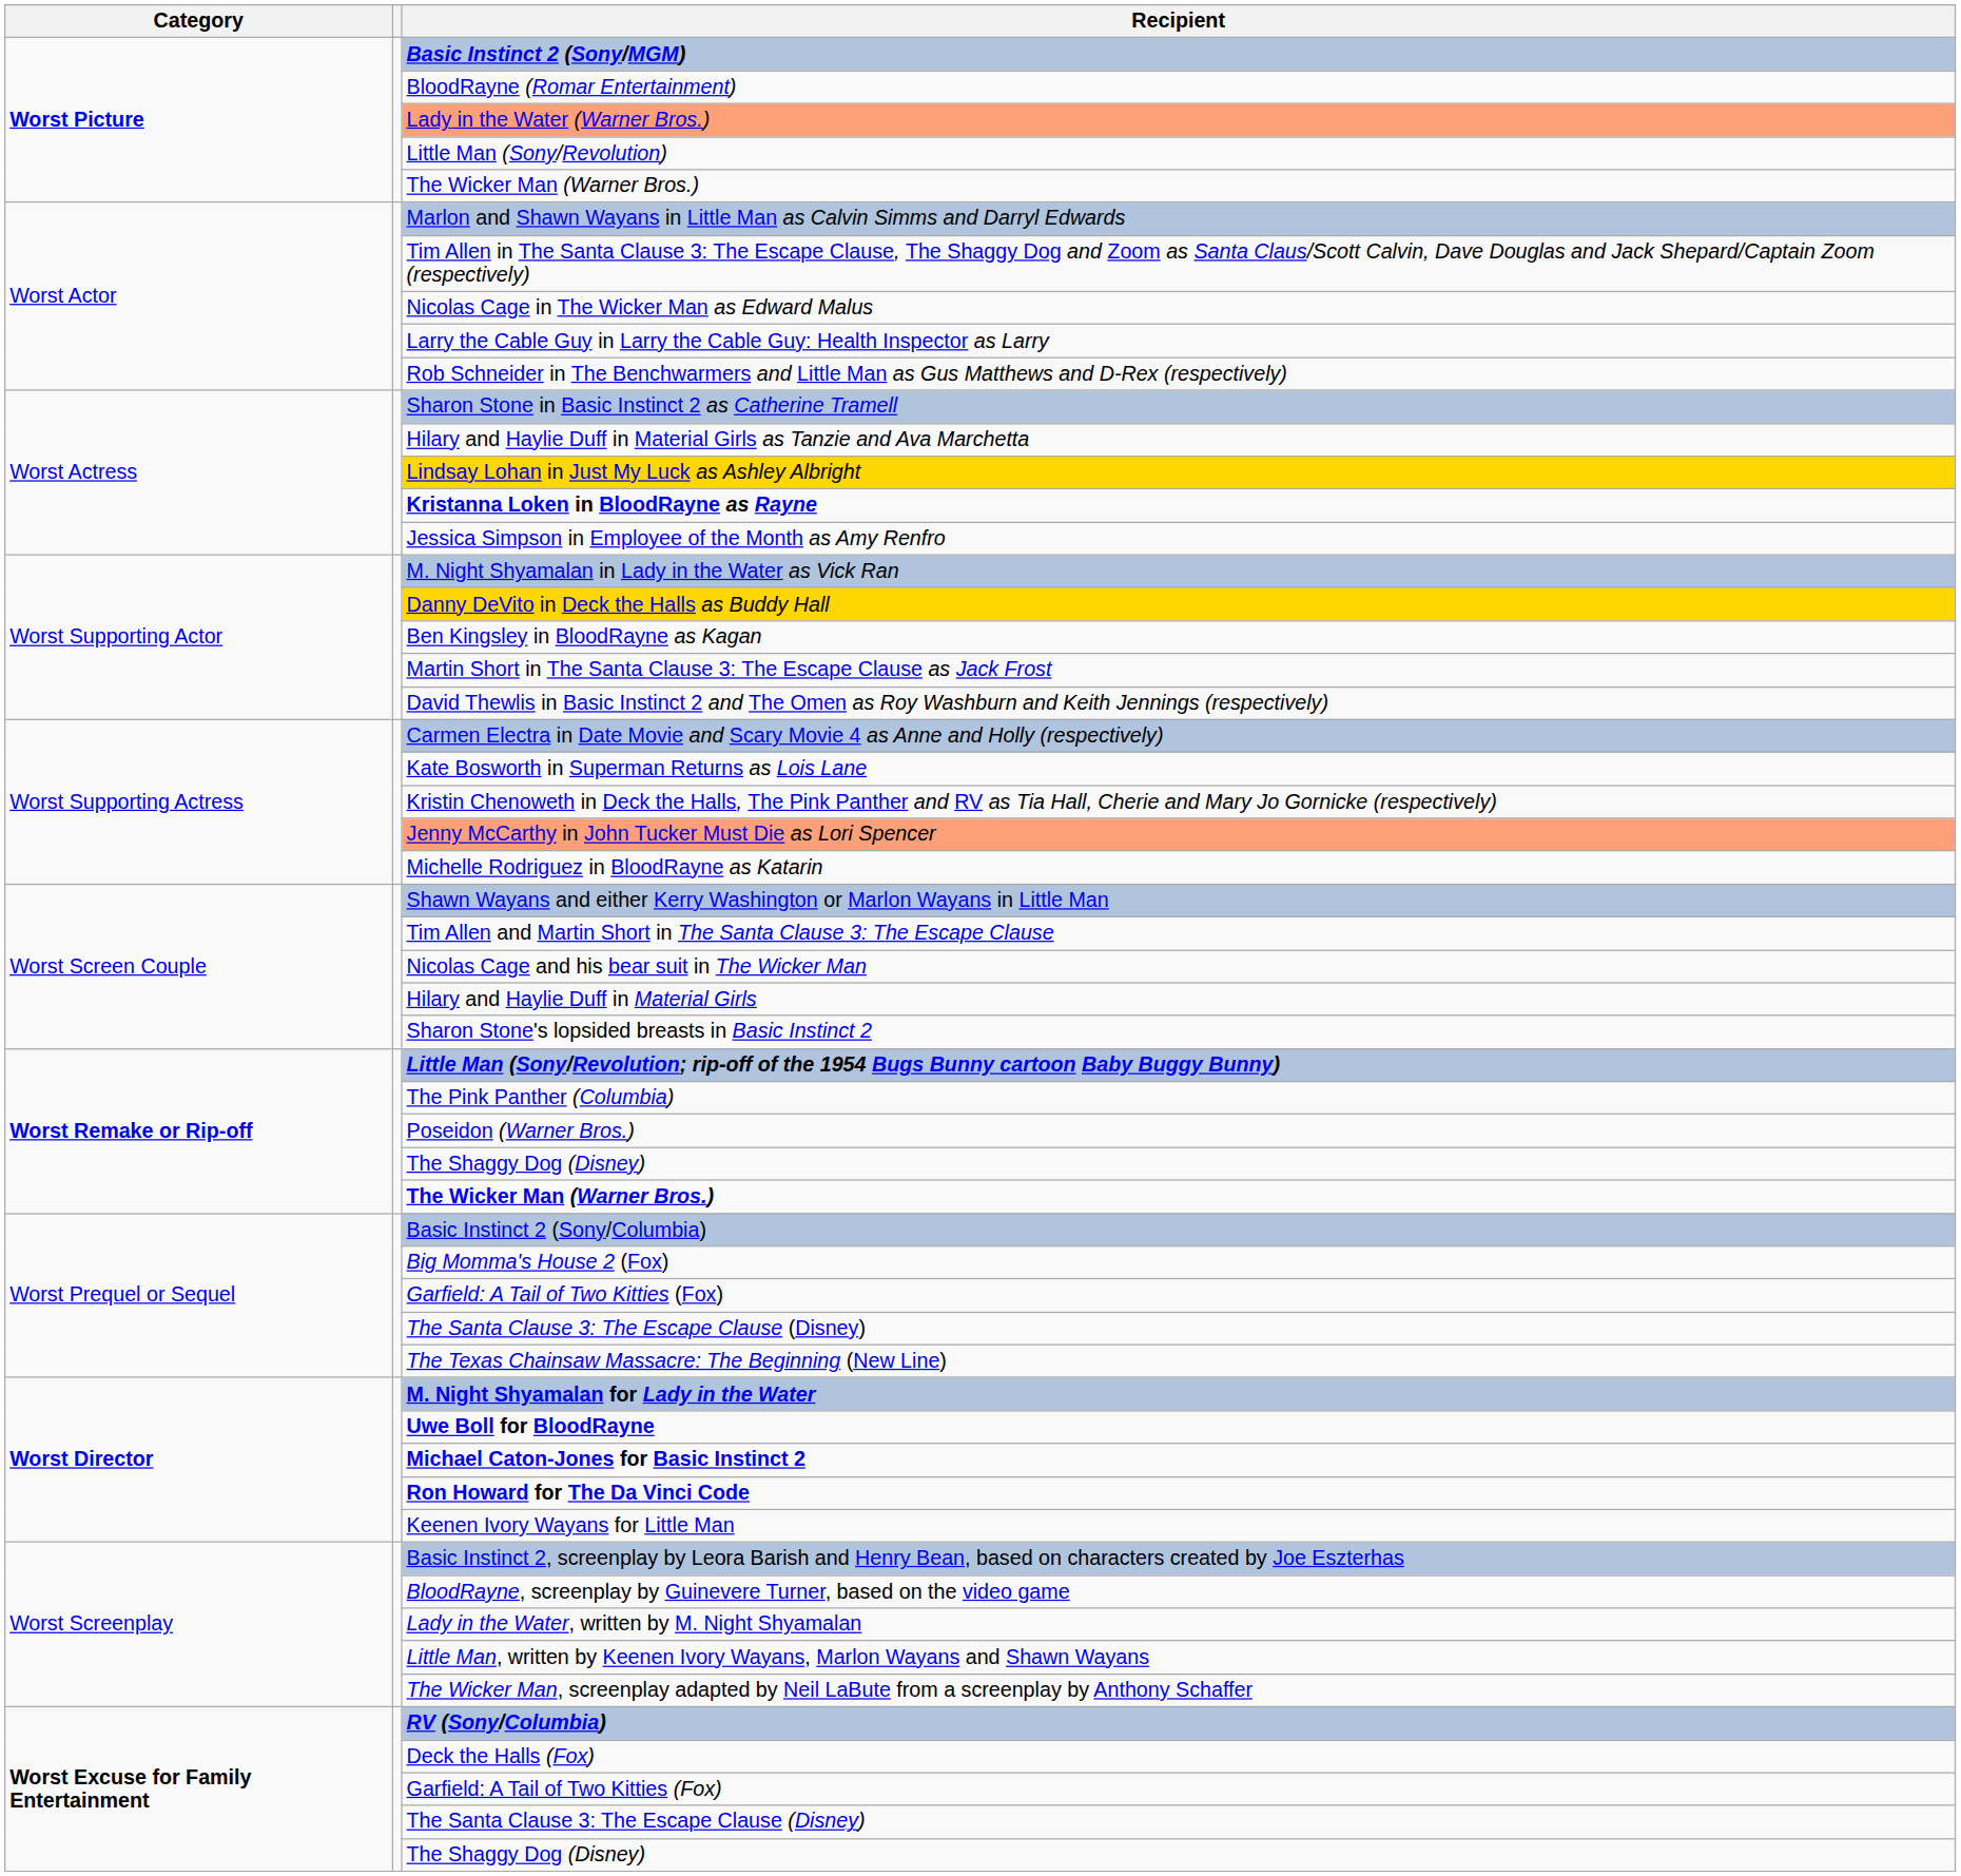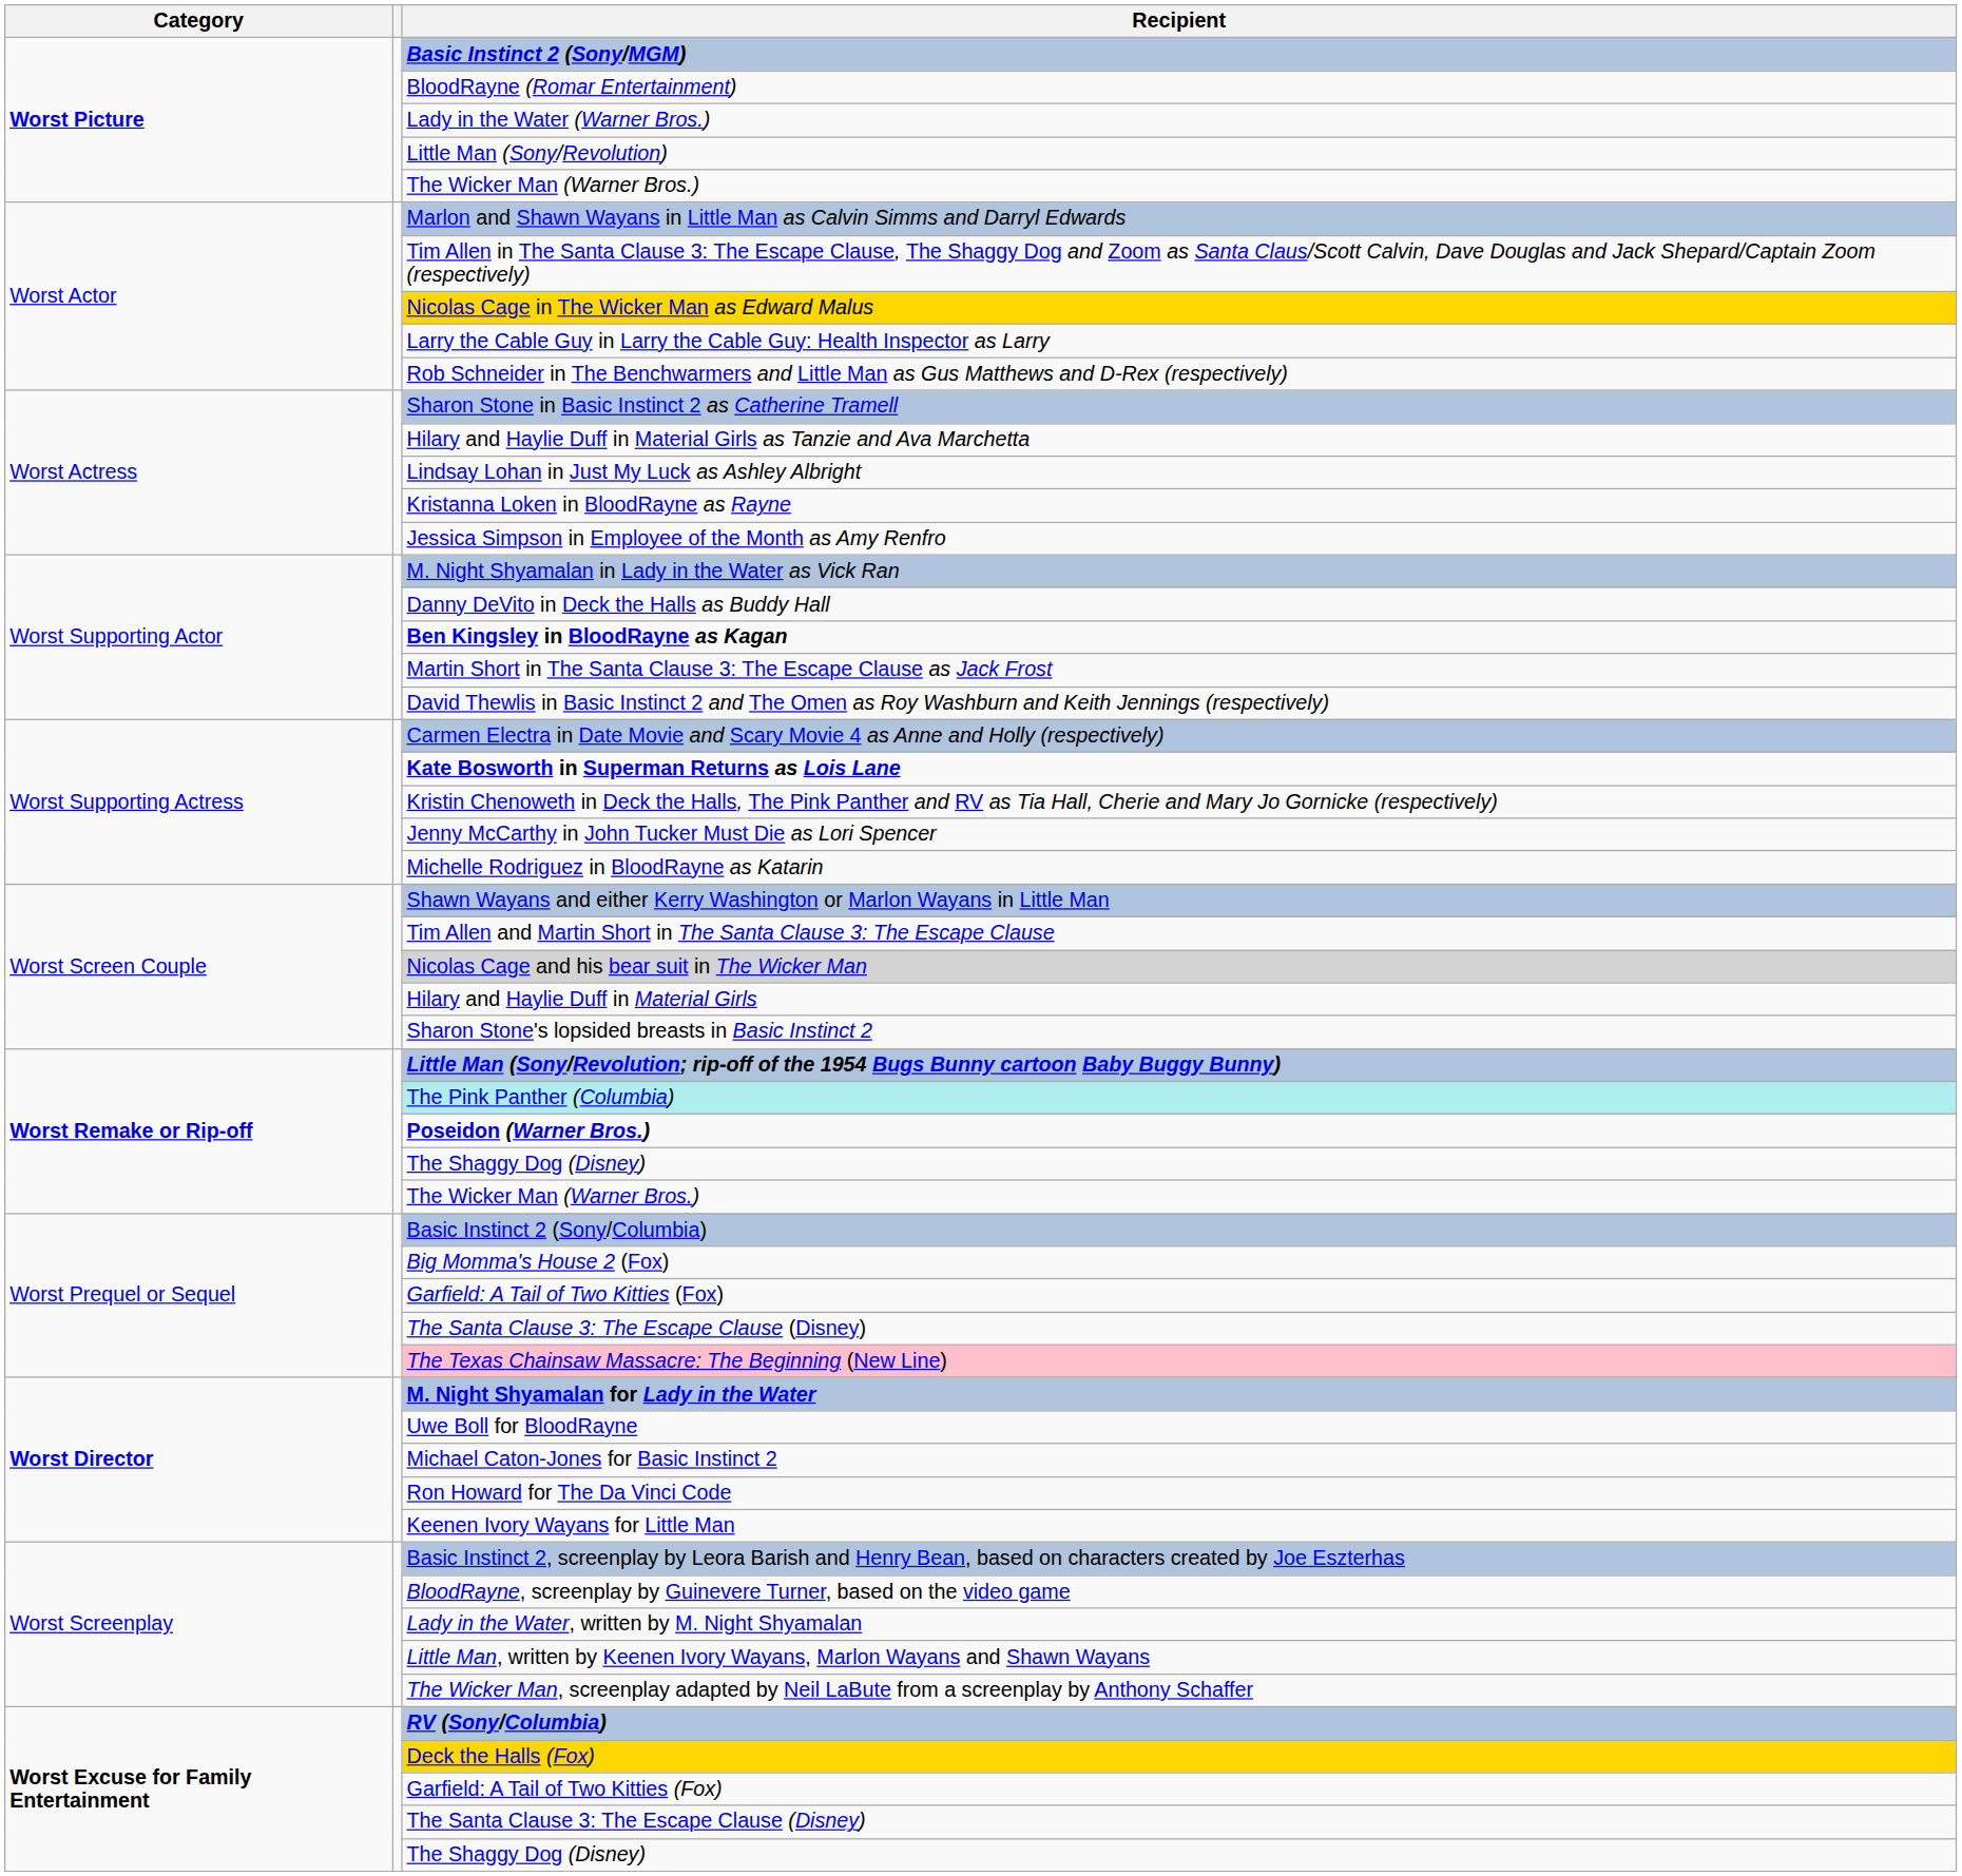Lady in the Water (Warner Bros.) | Recipient: lightsalmon background -> no background
Nicolas Cage in The Wicker Man as Edward Malus | Recipient: no background -> gold background
Lindsay Lohan in Just My Luck as Ashley Albright | Recipient: gold background -> no background
Kristanna Loken in BloodRayne as Rayne | Recipient: bold -> normal
Danny DeVito in Deck the Halls as Buddy Hall | Recipient: gold background -> no background
Ben Kingsley in BloodRayne as Kagan | Recipient: normal -> bold
Kate Bosworth in Superman Returns as Lois Lane | Recipient: normal -> bold
Jenny McCarthy in John Tucker Must Die as Lori Spencer | Recipient: lightsalmon background -> no background
Nicolas Cage and his bear suit in The Wicker Man | Recipient: no background -> lightgrey background
The Pink Panther (Columbia) | Recipient: no background -> paleturquoise background
Poseidon (Warner Bros.) | Recipient: normal -> bold
Worst Remake or Rip-off / The Wicker Man (Warner Bros.) | Recipient: bold -> normal
The Texas Chainsaw Massacre: The Beginning (New Line) | Recipient: no background -> pink background
Uwe Boll for BloodRayne | Recipient: bold -> normal
Michael Caton-Jones for Basic Instinct 2 | Recipient: bold -> normal
Ron Howard for The Da Vinci Code | Recipient: bold -> normal
Deck the Halls (Fox) | Recipient: no background -> gold background
